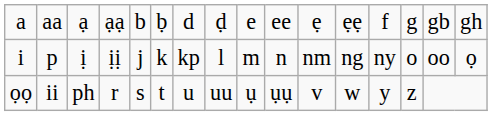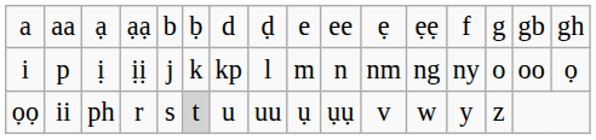ọọ | column 6: no background -> lightgrey background
